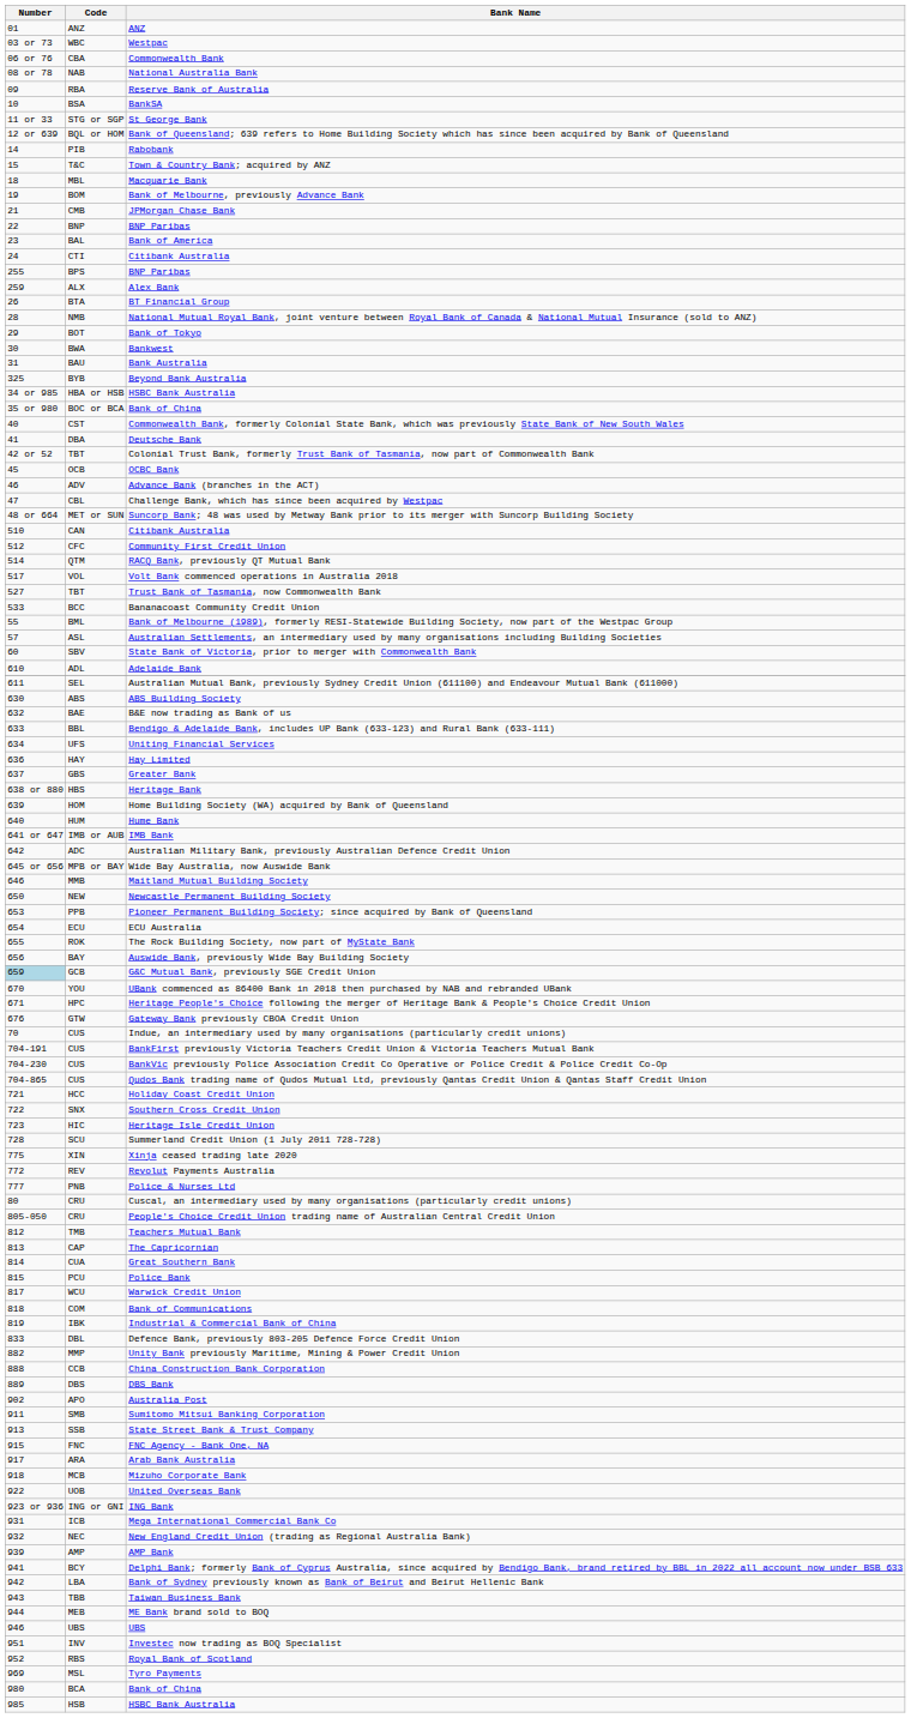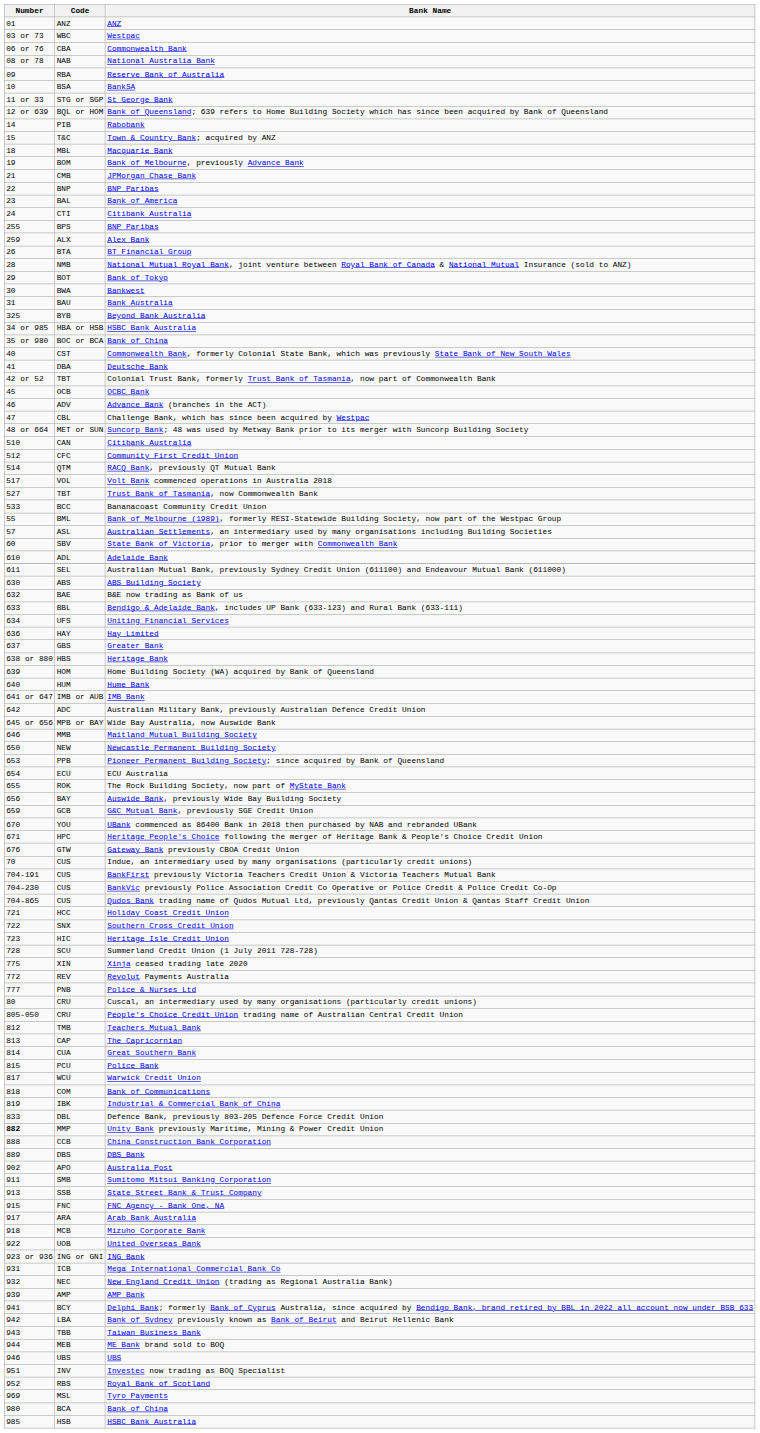G&C Mutual Bank, previously SGE Credit Union | Number: lightblue background -> no background
Unity Bank previously Maritime, Mining & Power Credit Union | Number: normal -> bold
